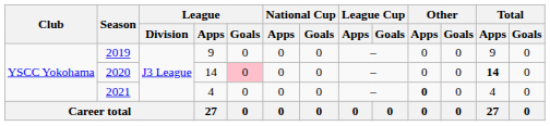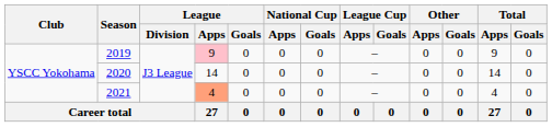2019 | League / Apps: no background -> pink background
2020 | League / Goals: pink background -> no background
2020 | Total / Apps: bold -> normal
2021 | League / Apps: no background -> lightsalmon background
2021 | Other / Apps: bold -> normal
